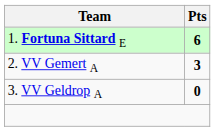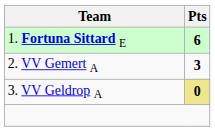3. VV Geldrop A | Pts: no background -> khaki background
